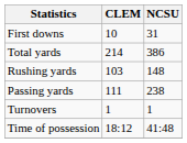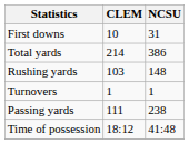rows swapped: Passing yards <-> Turnovers
